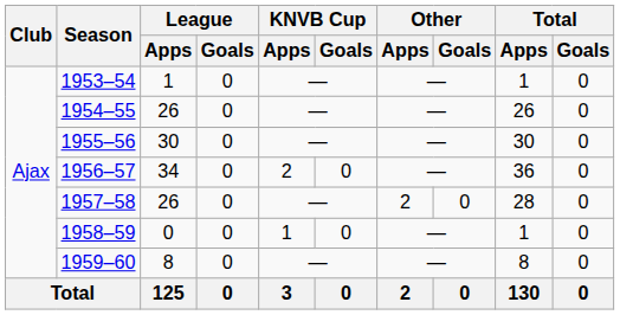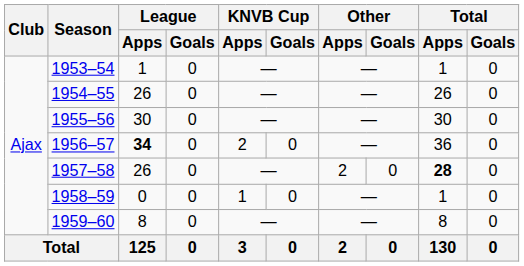1956–57 | League / Apps: normal -> bold
1957–58 | Total / Apps: normal -> bold
